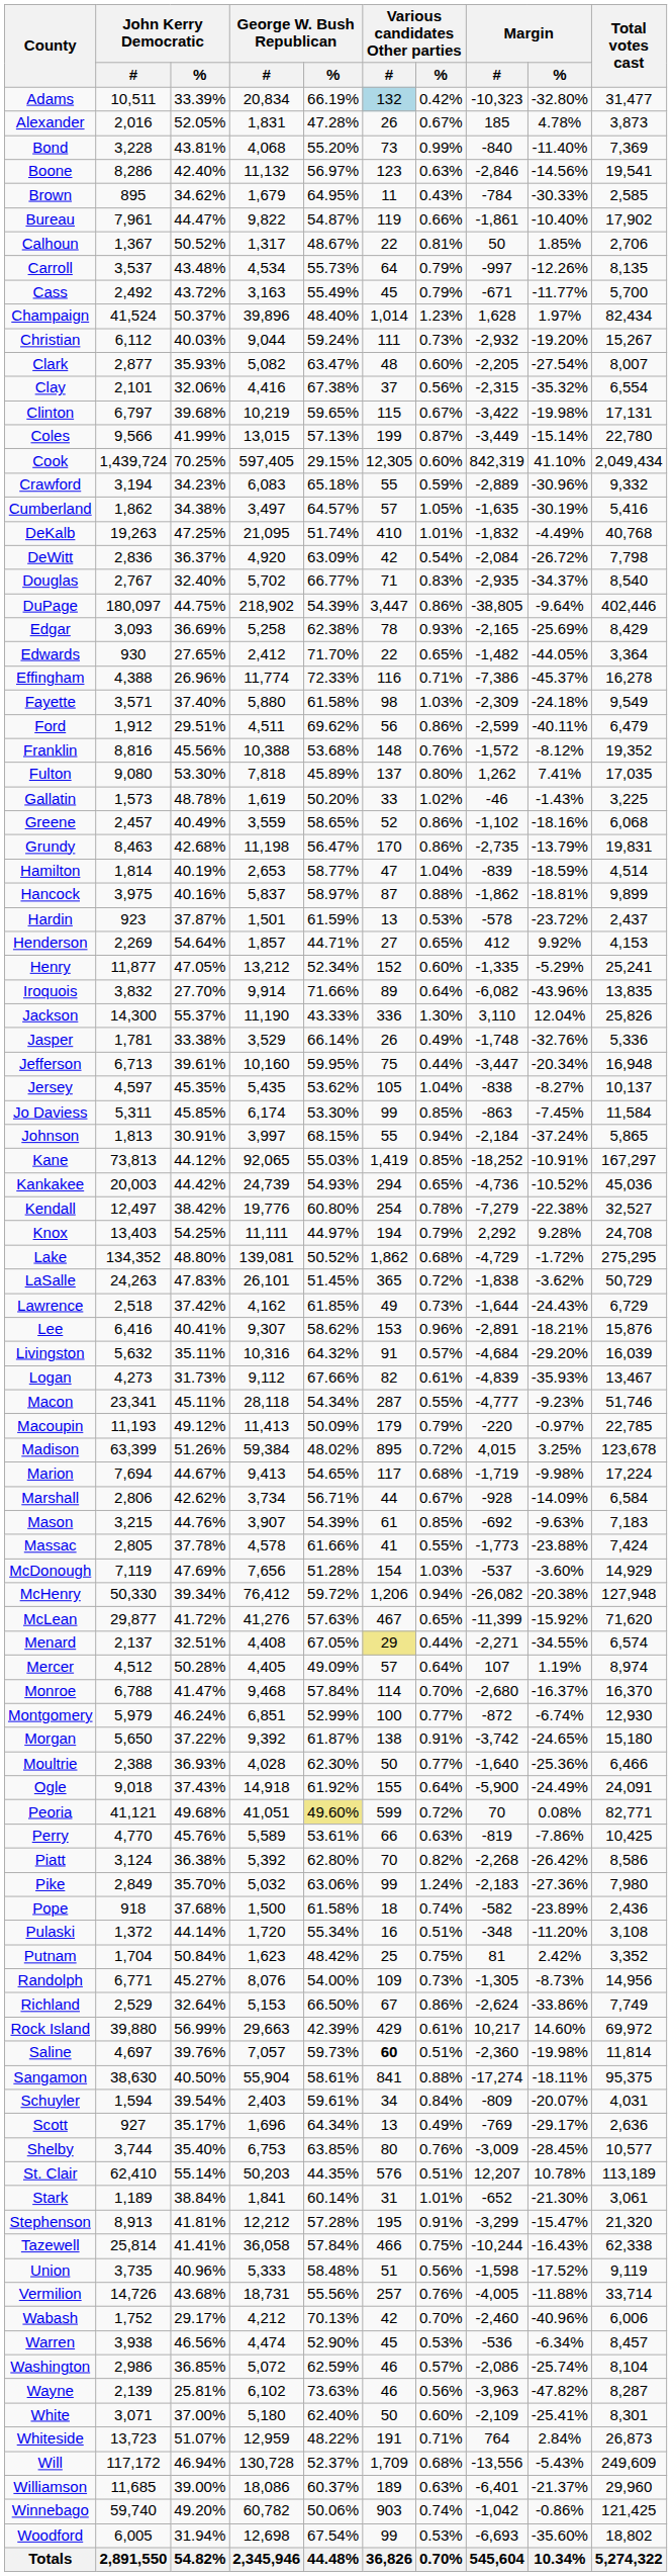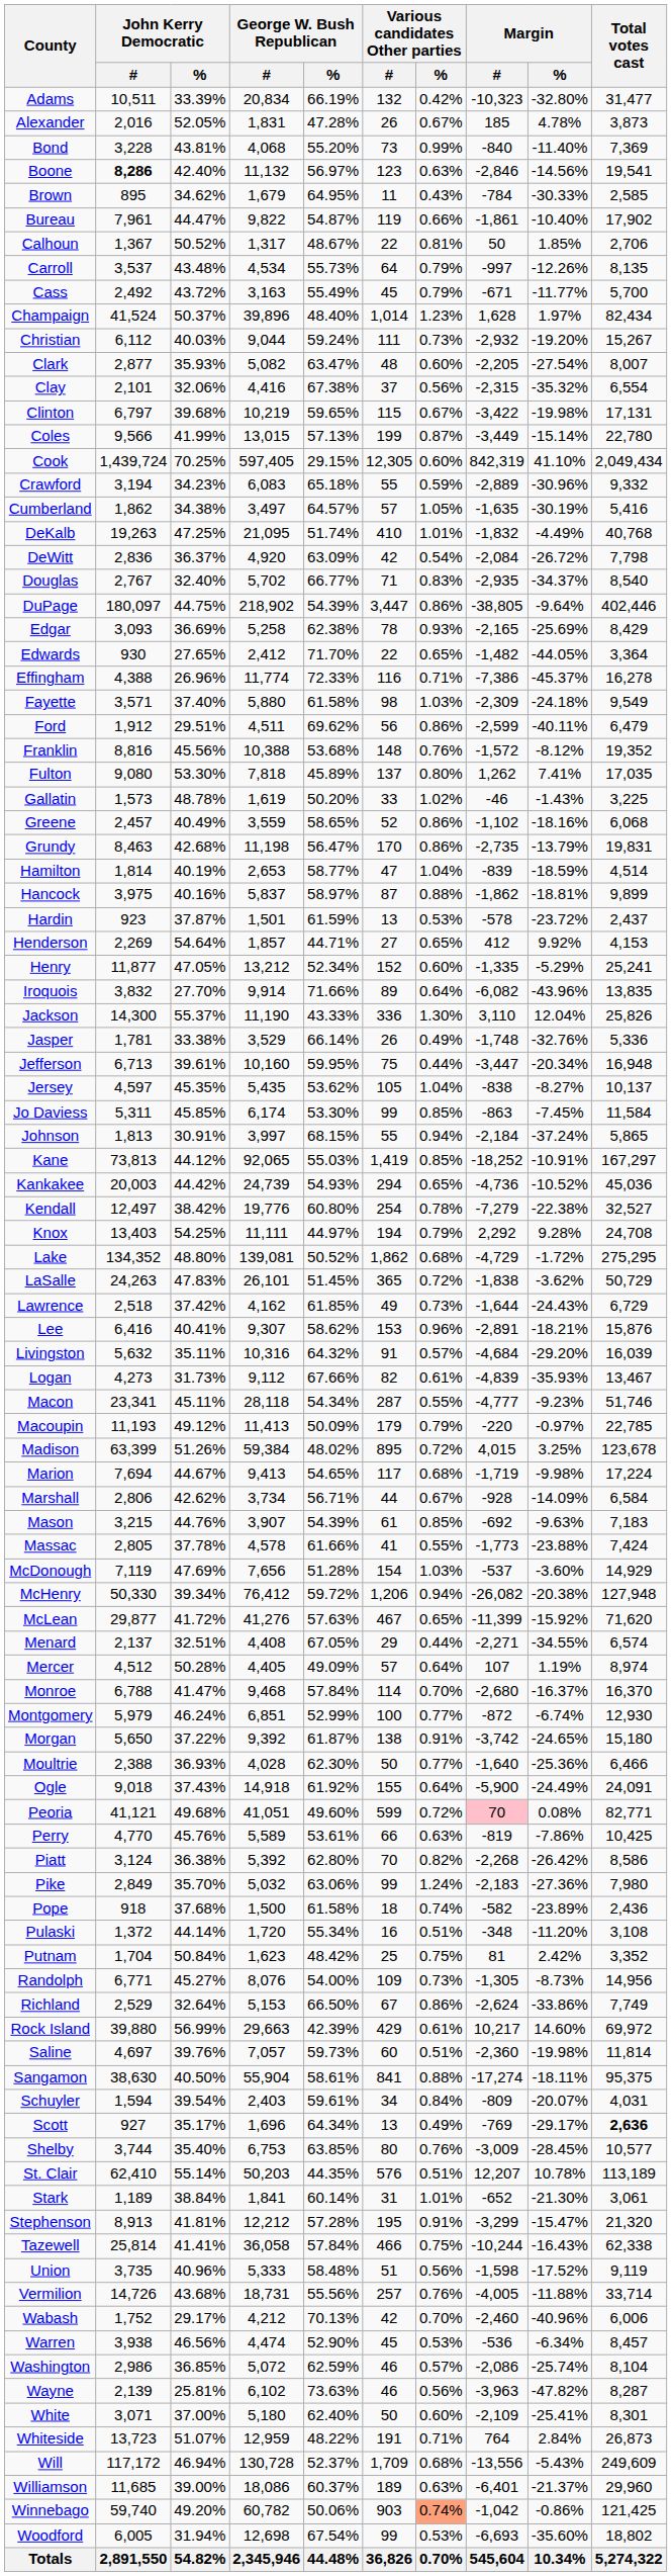Adams | Various candidates Other parties / #: lightblue background -> no background
Boone | John Kerry Democratic / #: normal -> bold
Menard | Various candidates Other parties / #: khaki background -> no background
Peoria | George W. Bush Republican / %: khaki background -> no background
Peoria | Margin / #: no background -> pink background
Saline | Various candidates Other parties / #: bold -> normal
Scott | Total votes cast: normal -> bold
Winnebago | Various candidates Other parties / %: no background -> lightsalmon background
